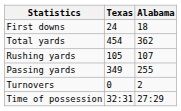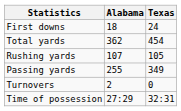columns swapped: Texas <-> Alabama
